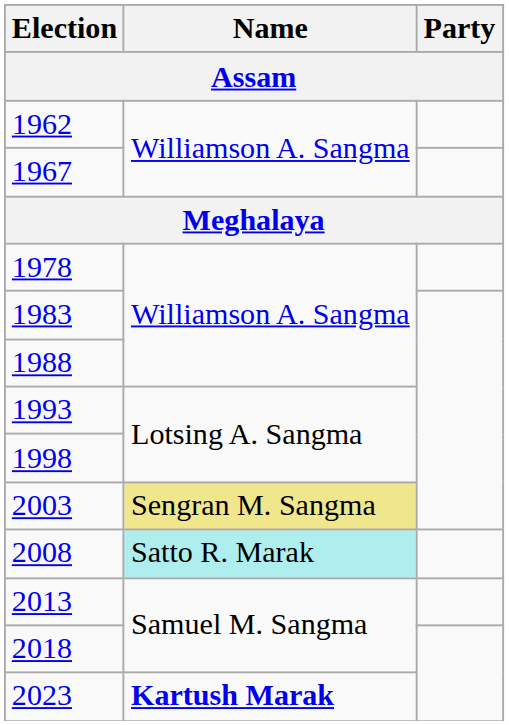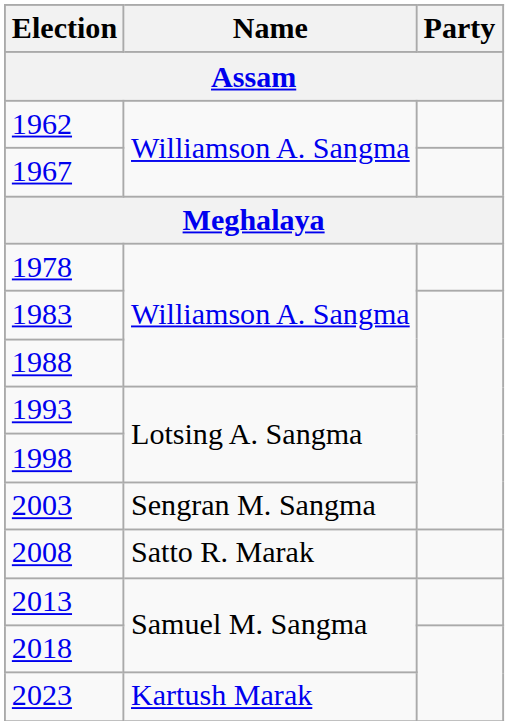2003 | Name: khaki background -> no background
2008 | Name: paleturquoise background -> no background
2023 | Name: bold -> normal
